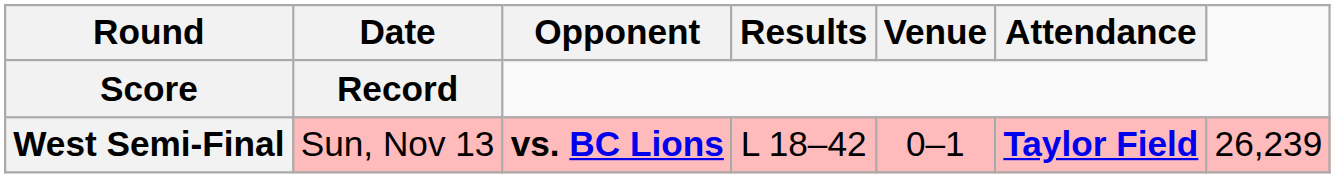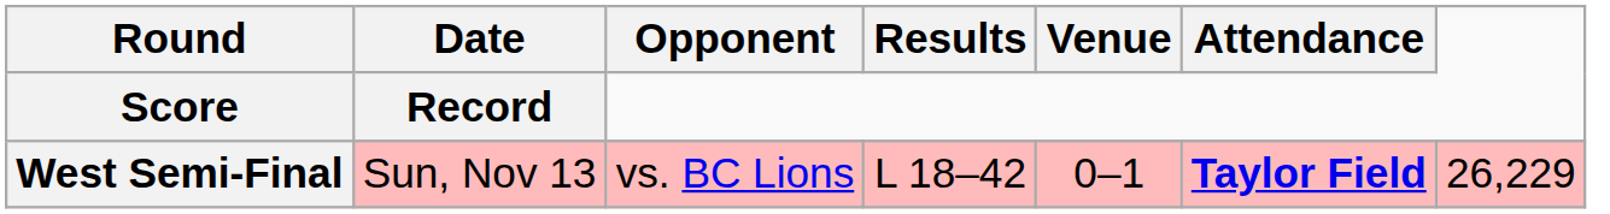West Semi-Final | Opponent: bold -> normal
West Semi-Final | column 7: 26,239 -> 26,229
